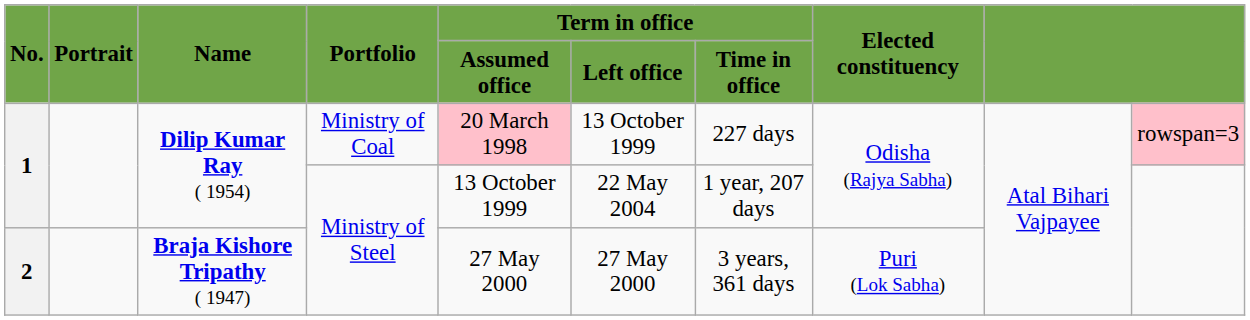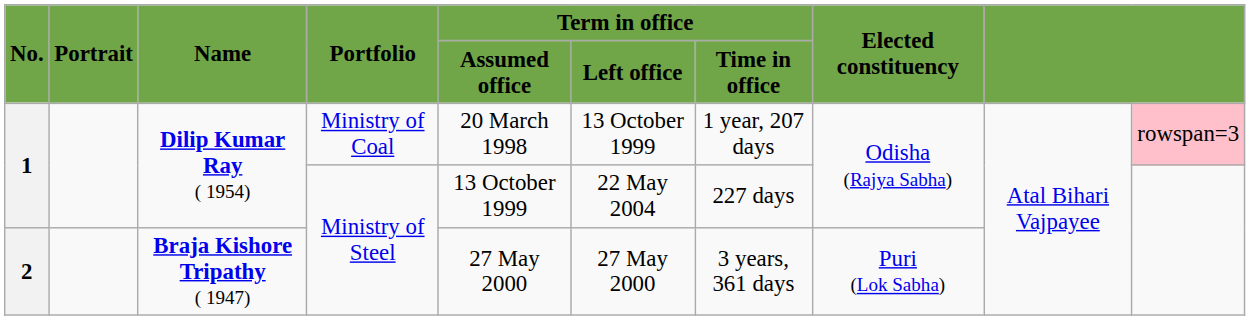1 / Ministry of Coal | Term in office / Assumed office: pink background -> no background
1 / Ministry of Coal | Term in office / Time in office: 227 days -> 1 year, 207 days
1 / Ministry of Steel | Term in office / Time in office: 1 year, 207 days -> 227 days
